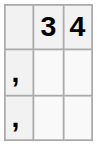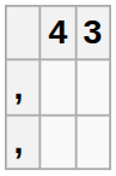columns swapped: 4 <-> 3
